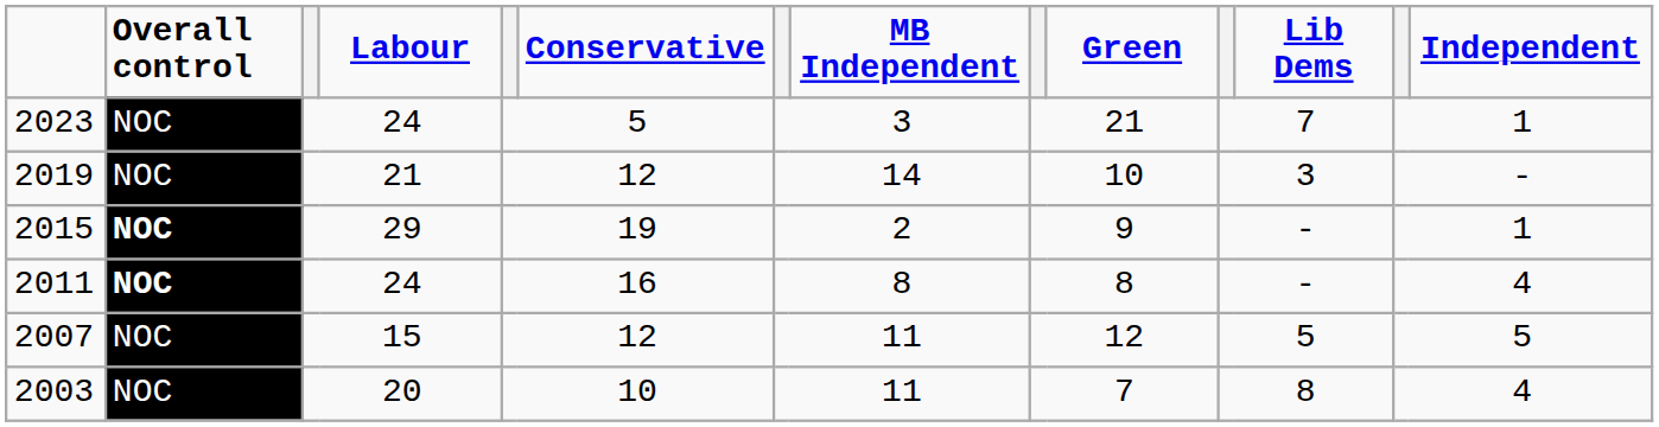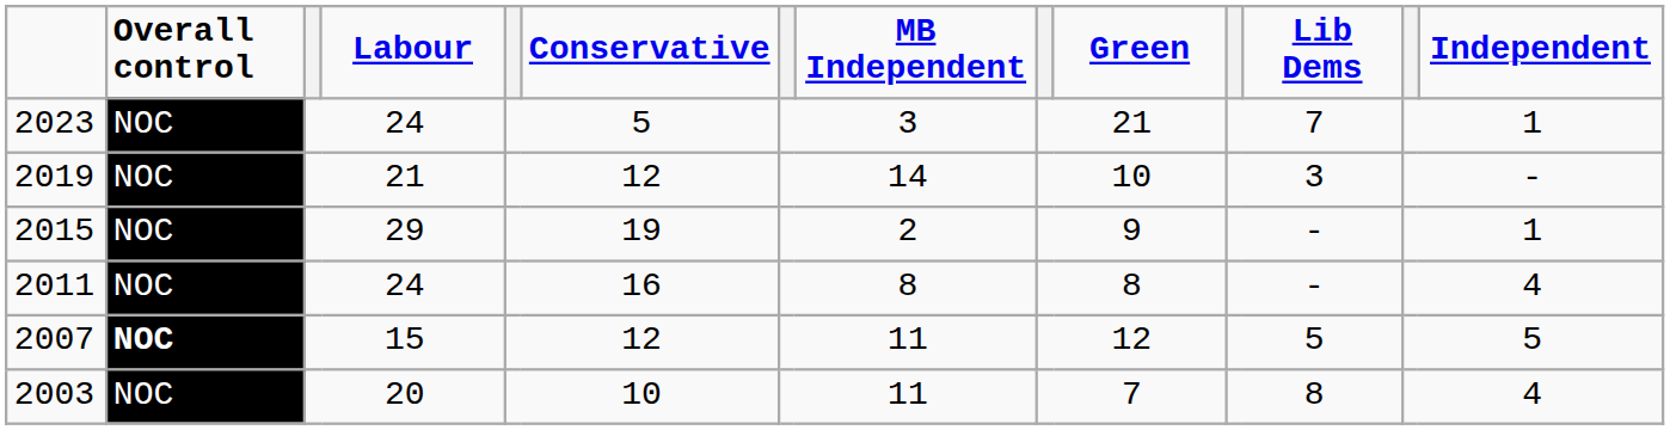2015 | Overall control: bold -> normal
2011 | Overall control: bold -> normal
2007 | Overall control: normal -> bold
